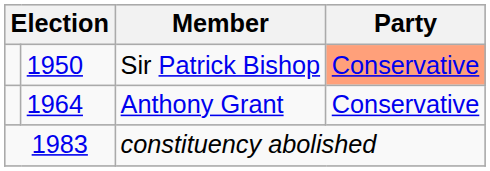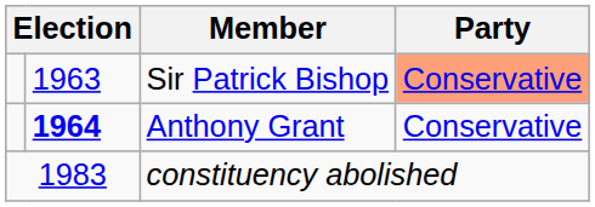Sir Patrick Bishop | column 2: 1950 -> 1963
Anthony Grant | column 2: normal -> bold
